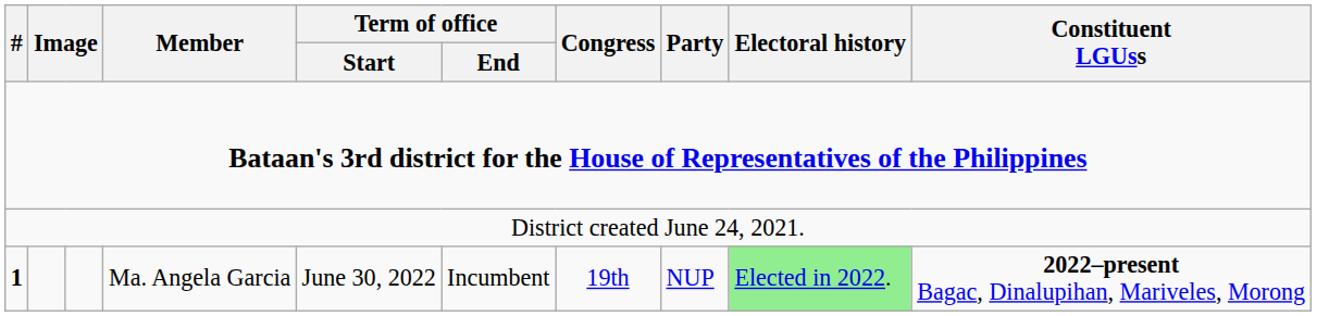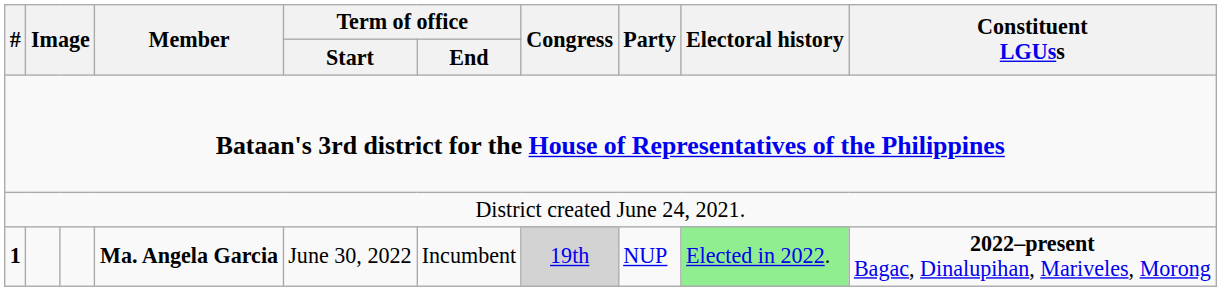1 | Member: normal -> bold
1 | Congress: no background -> lightgrey background
